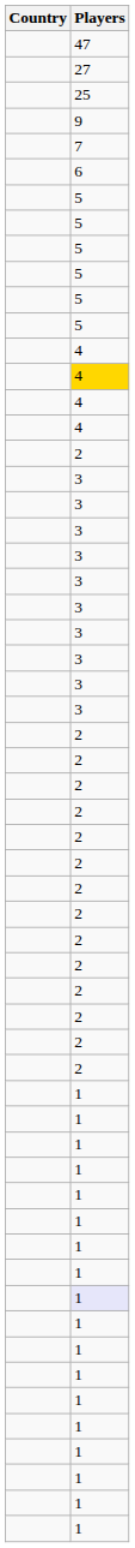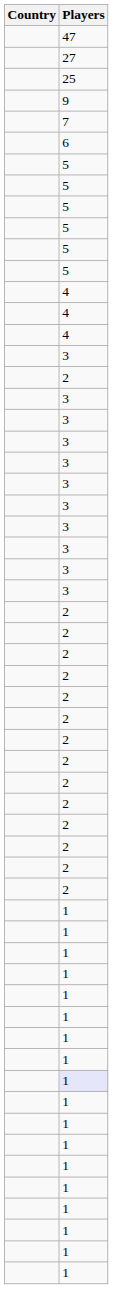row 15 | Players: gold background -> no background
row 17 | Players: 4 -> 3
